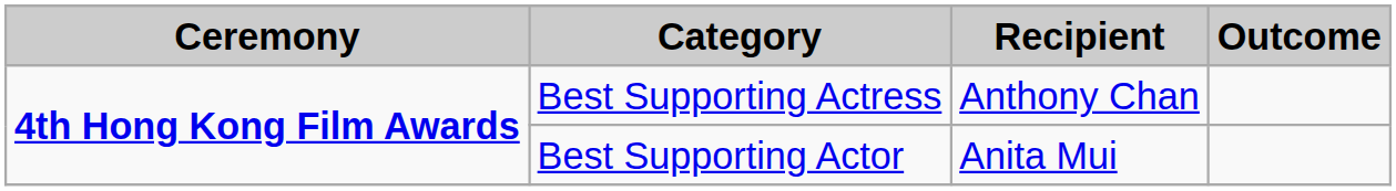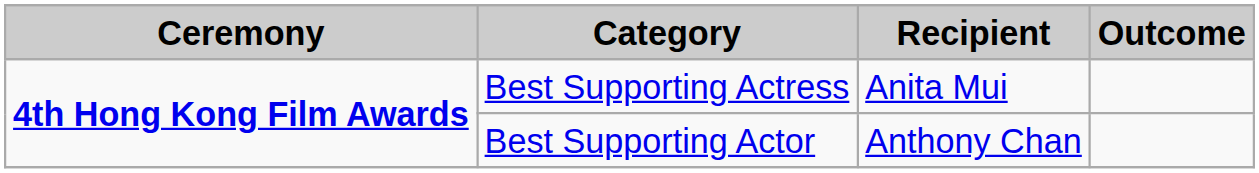Best Supporting Actress | Recipient: Anthony Chan -> Anita Mui
Best Supporting Actor | Recipient: Anita Mui -> Anthony Chan
